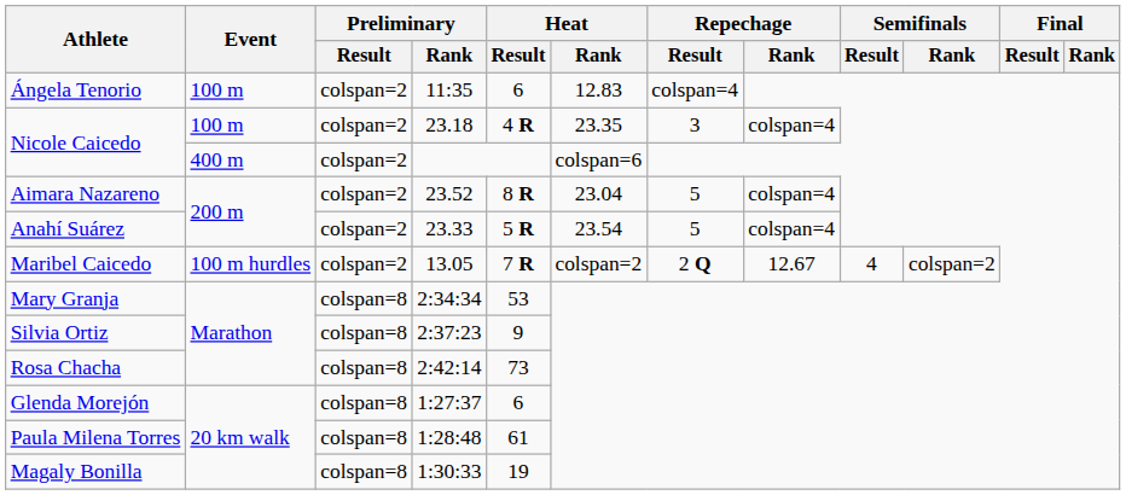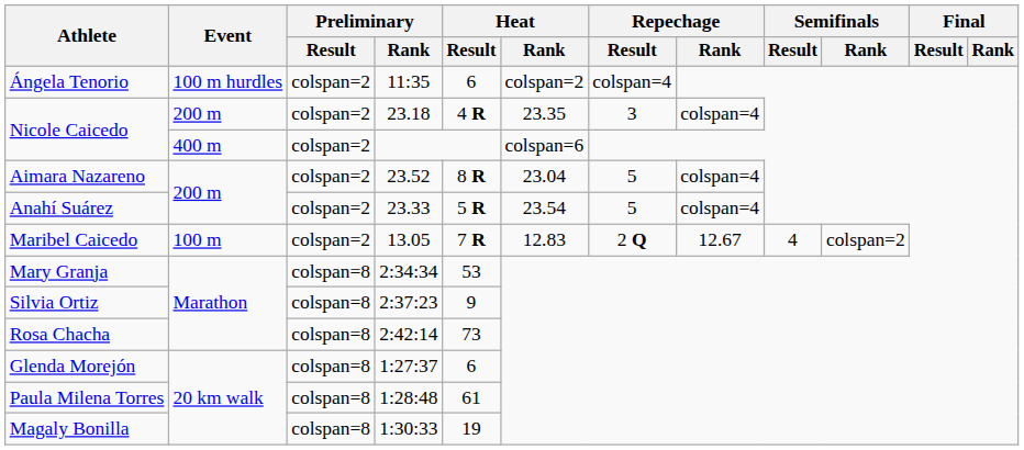Ángela Tenorio | Event: 100 m -> 100 m hurdles
Ángela Tenorio | Heat / Rank: 12.83 -> colspan=2
Nicole Caicedo / 23.18 | Event: 100 m -> 200 m
Maribel Caicedo | Event: 100 m hurdles -> 100 m
Maribel Caicedo | Heat / Rank: colspan=2 -> 12.83
